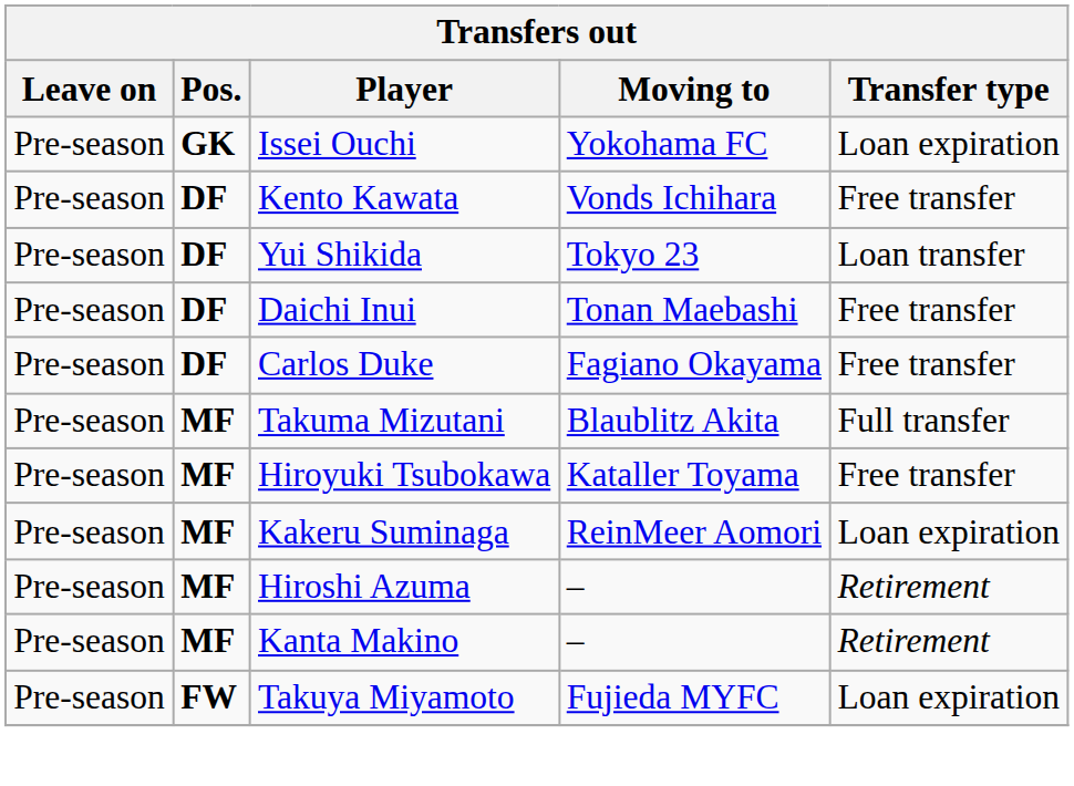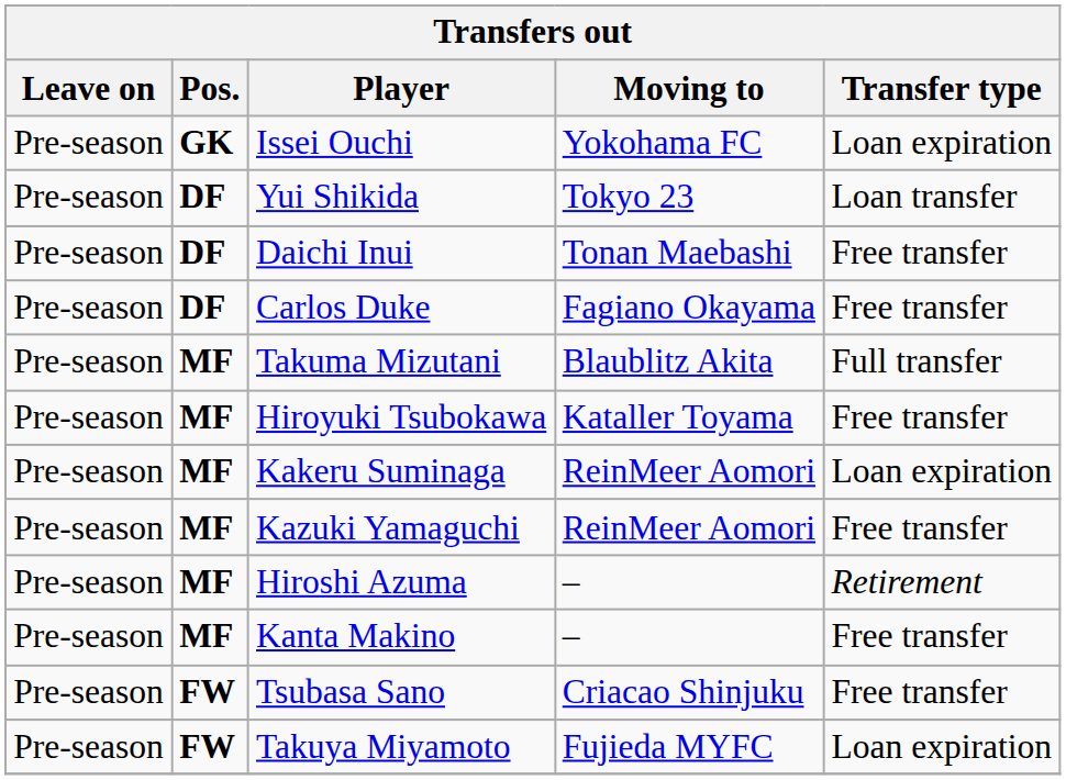- row: Pre-season | DF | Kento Kawata | Vonds Ichihara | Free transfer
+ row: Pre-season | MF | Kazuki Yamaguchi | ReinMeer Aomori | Free transfer
Kanta Makino | Transfer type: Retirement -> Free transfer
+ row: Pre-season | FW | Tsubasa Sano | Criacao Shinjuku | Free transfer
